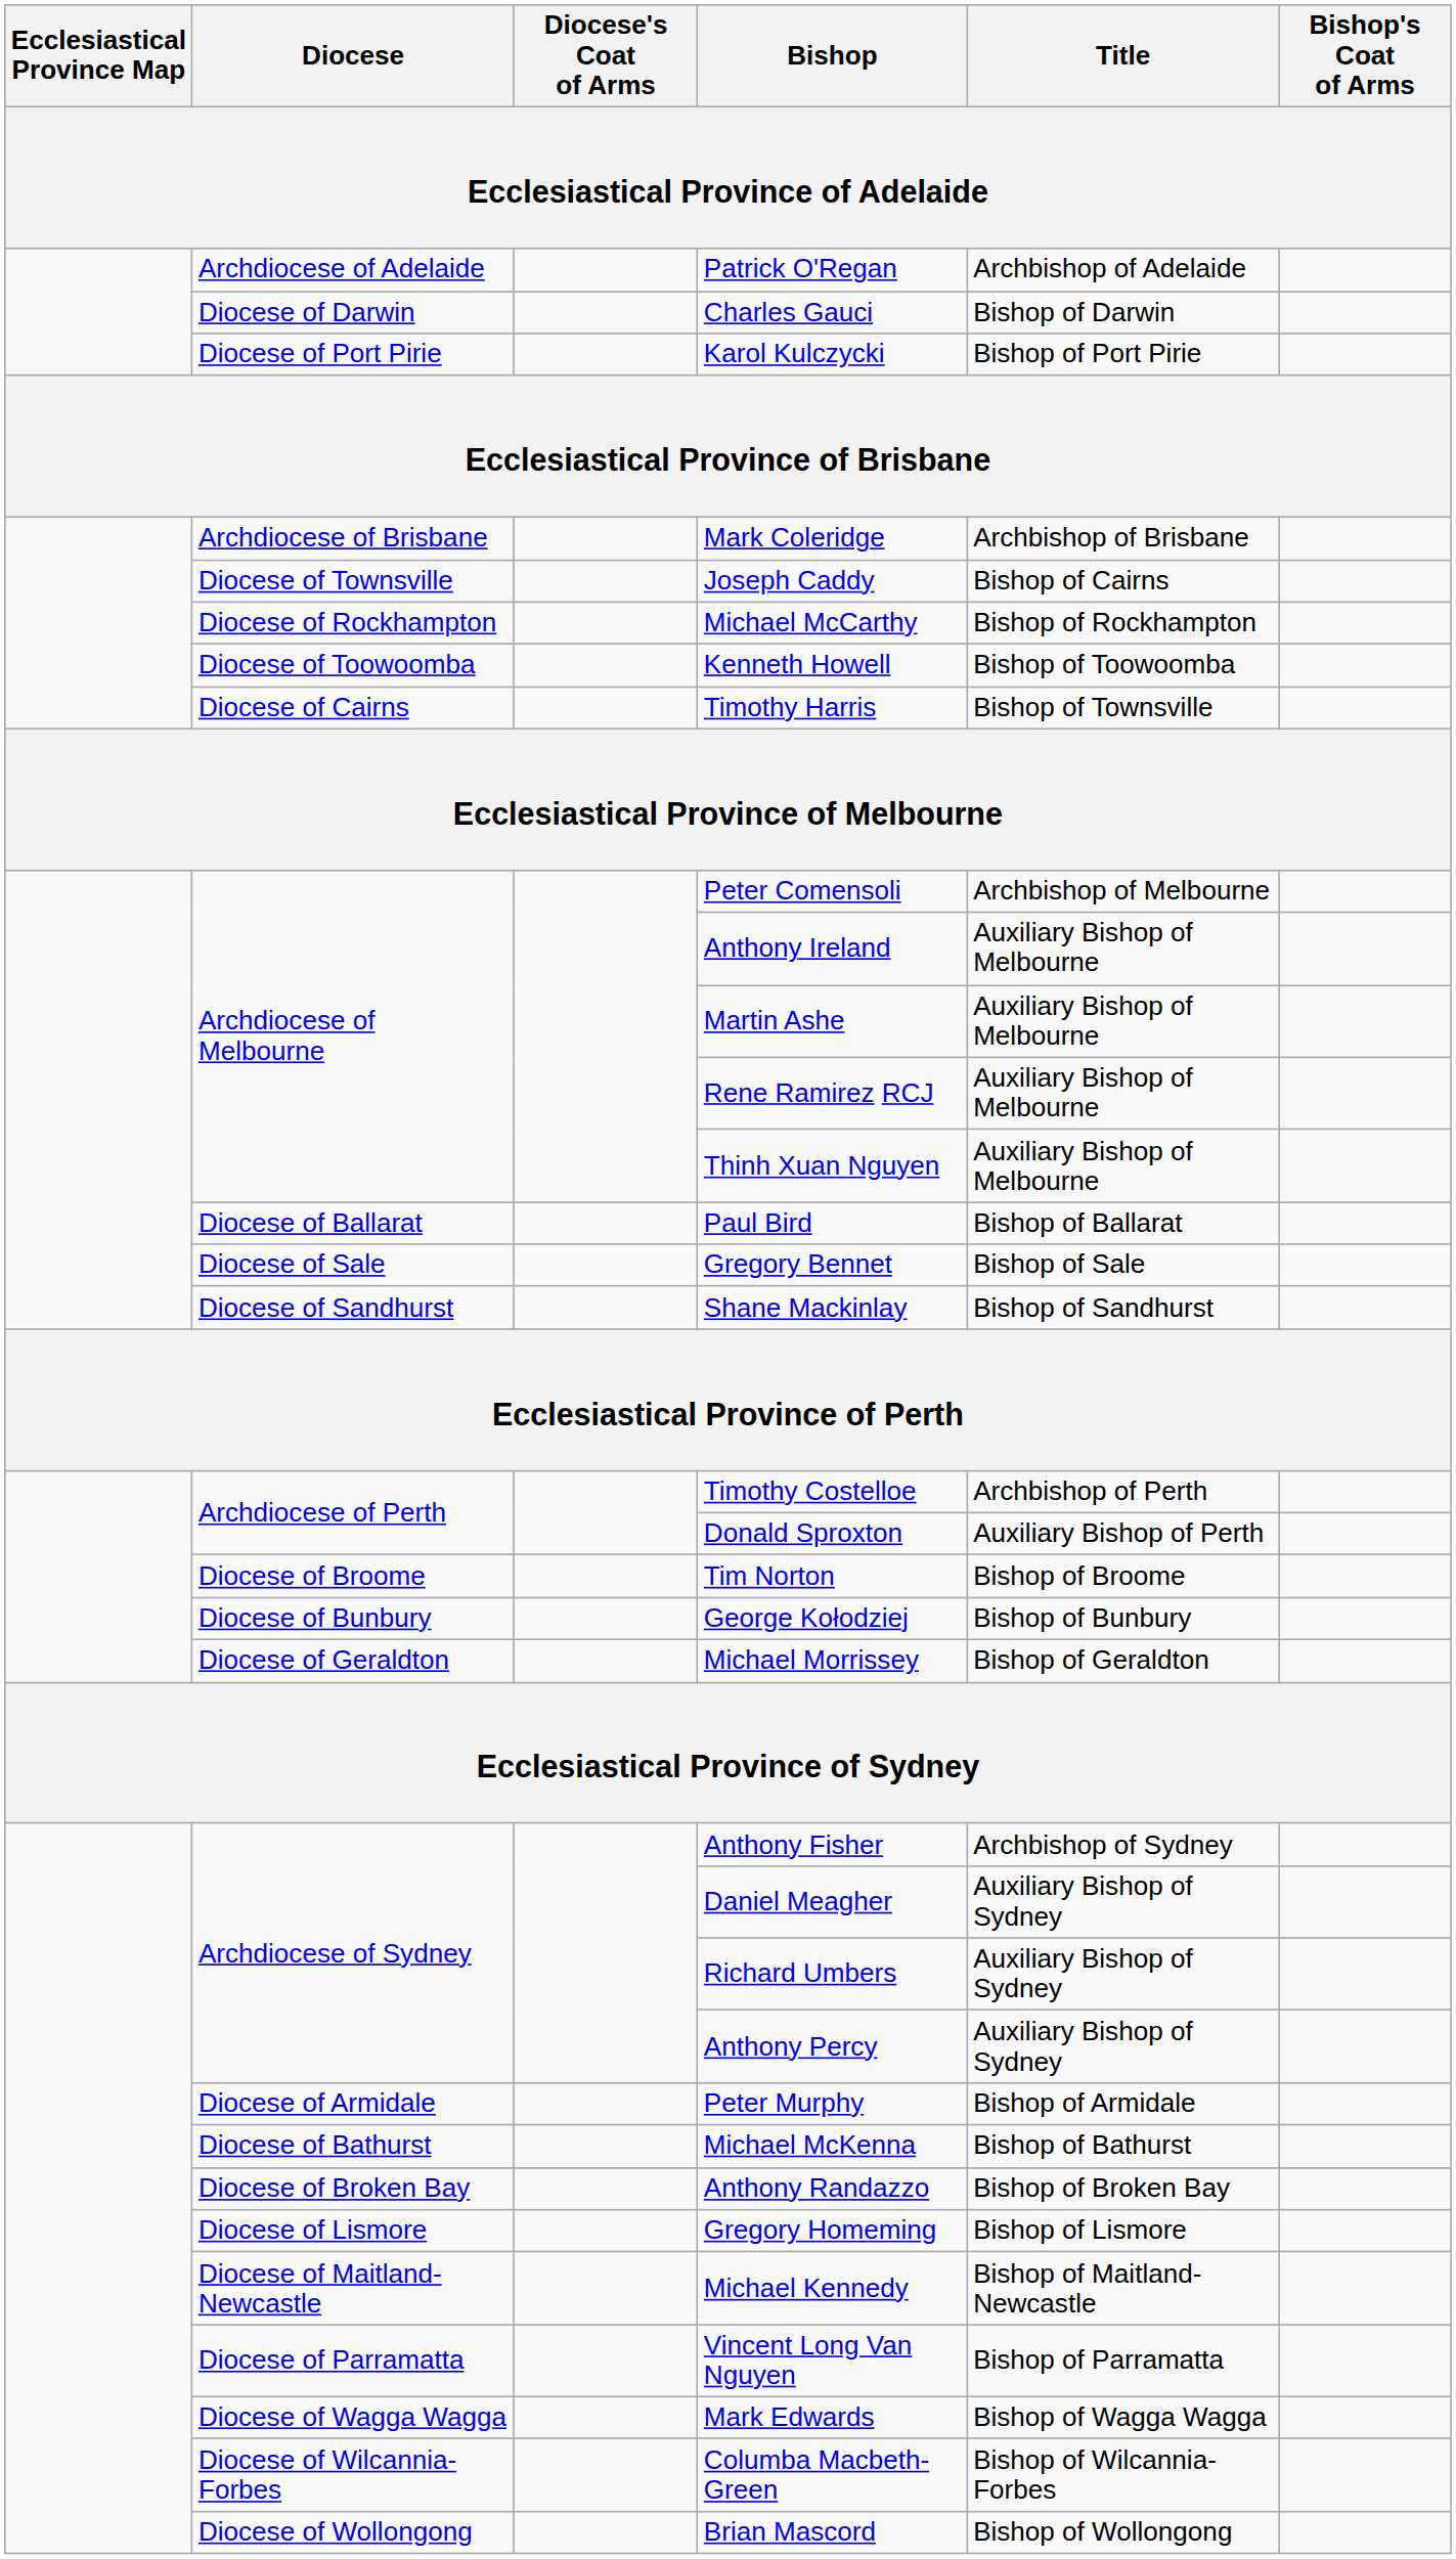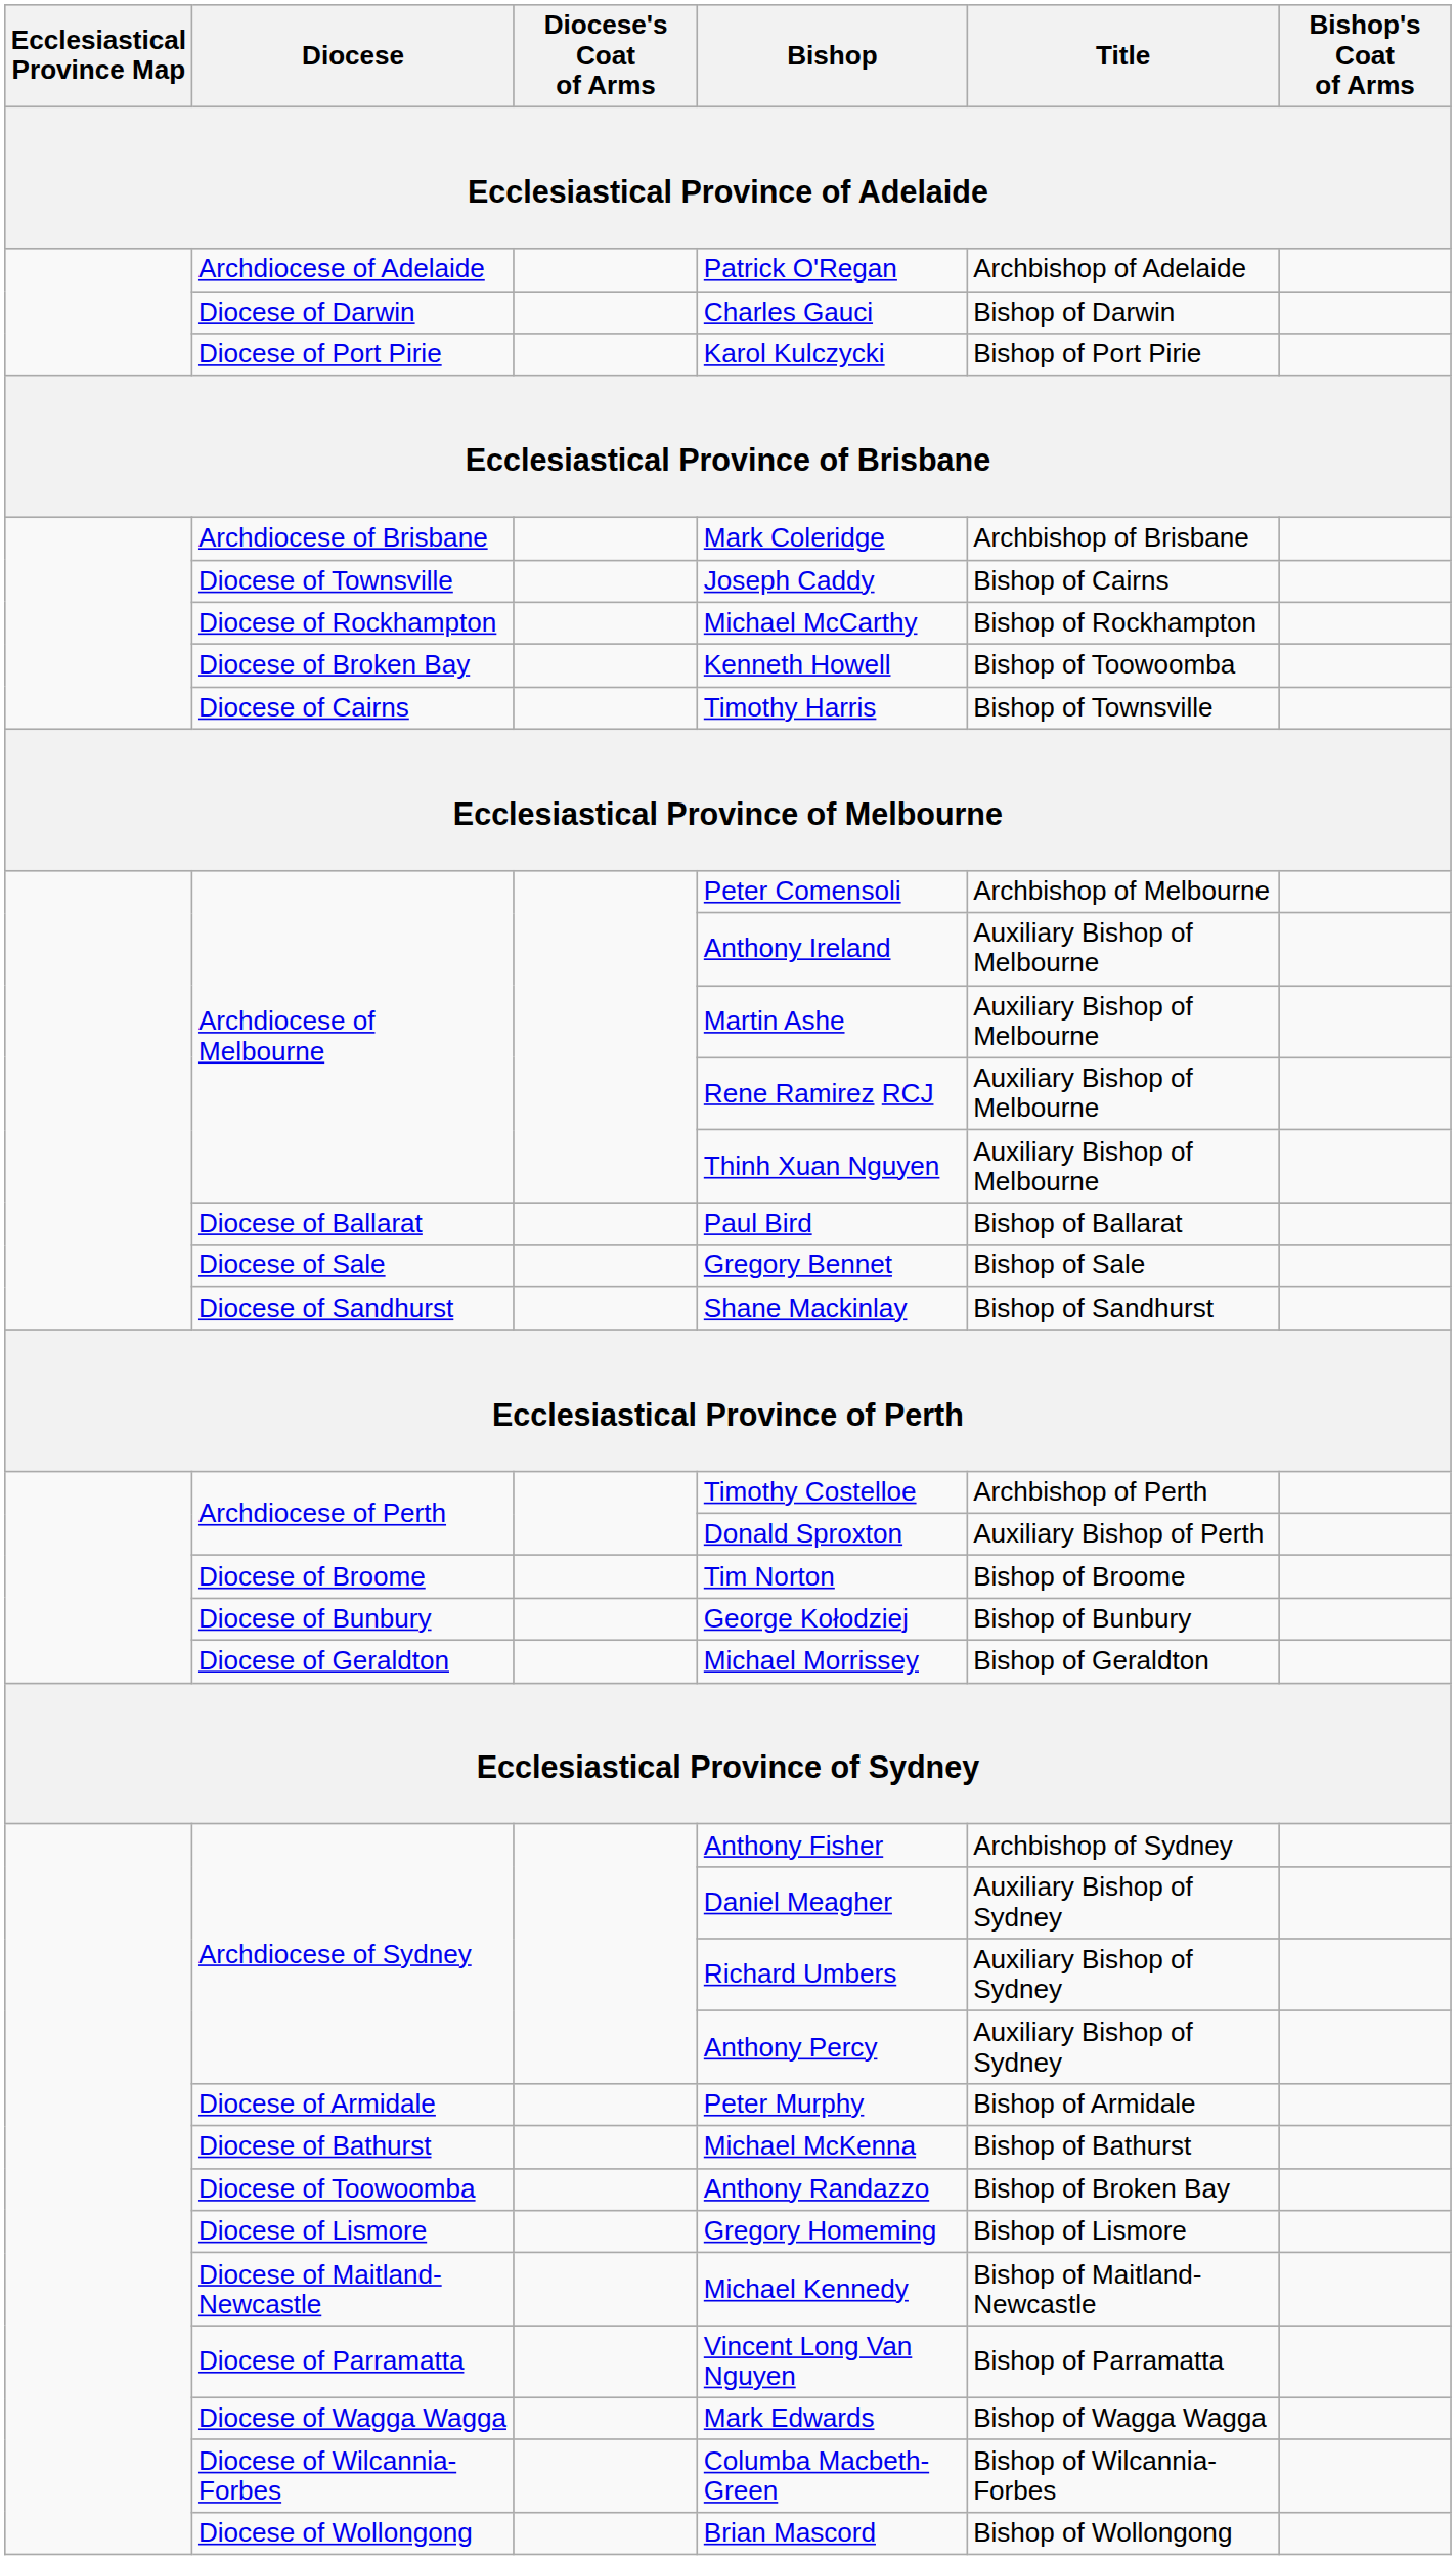Kenneth Howell | Diocese: Diocese of Toowoomba -> Diocese of Broken Bay
Anthony Randazzo | Diocese: Diocese of Broken Bay -> Diocese of Toowoomba
